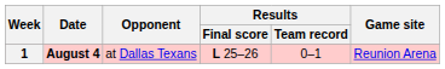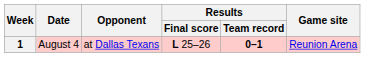1 | Date: bold -> normal
1 | Results / Team record: normal -> bold
